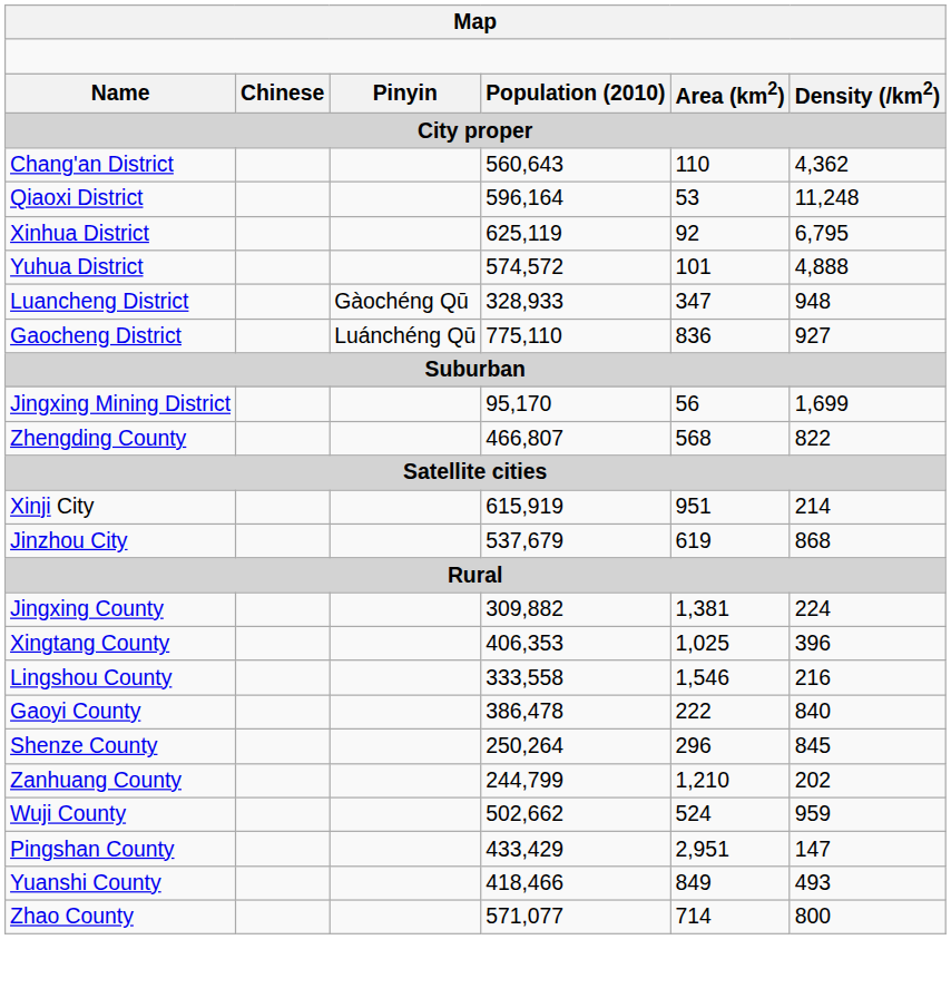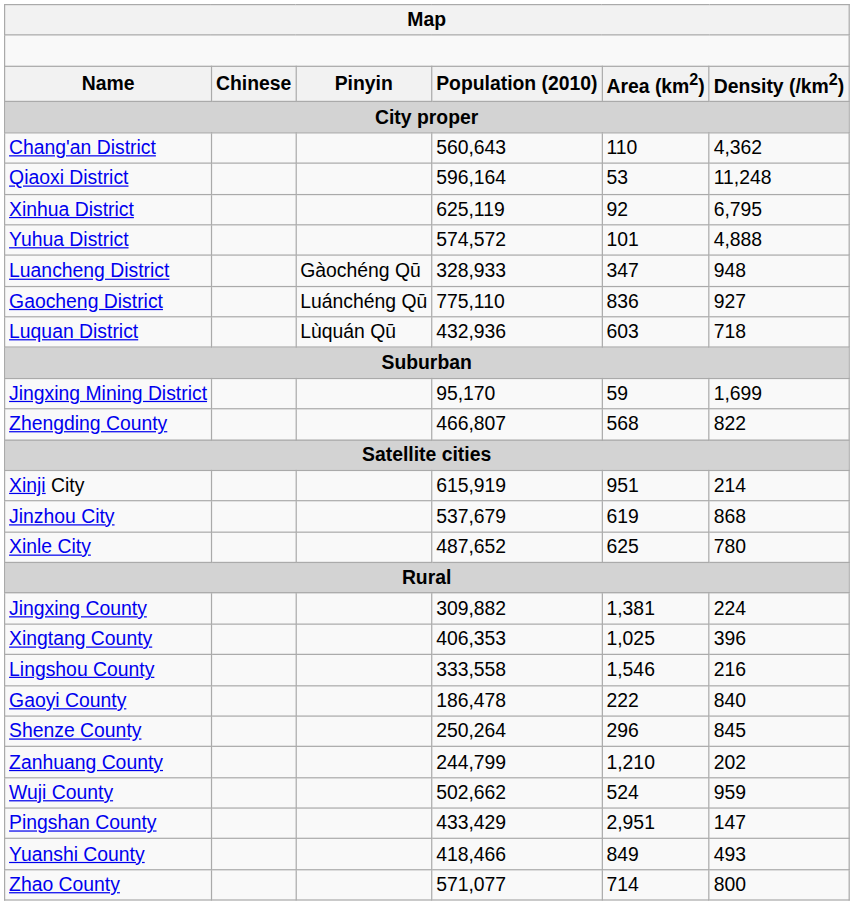+ row: Luquan District | Lùquán Qū | 432,936 | 603 | 718
Jingxing Mining District | column 5: 56 -> 59
+ row: Xinle City | 487,652 | 625 | 780
Gaoyi County | column 4: 386,478 -> 186,478
